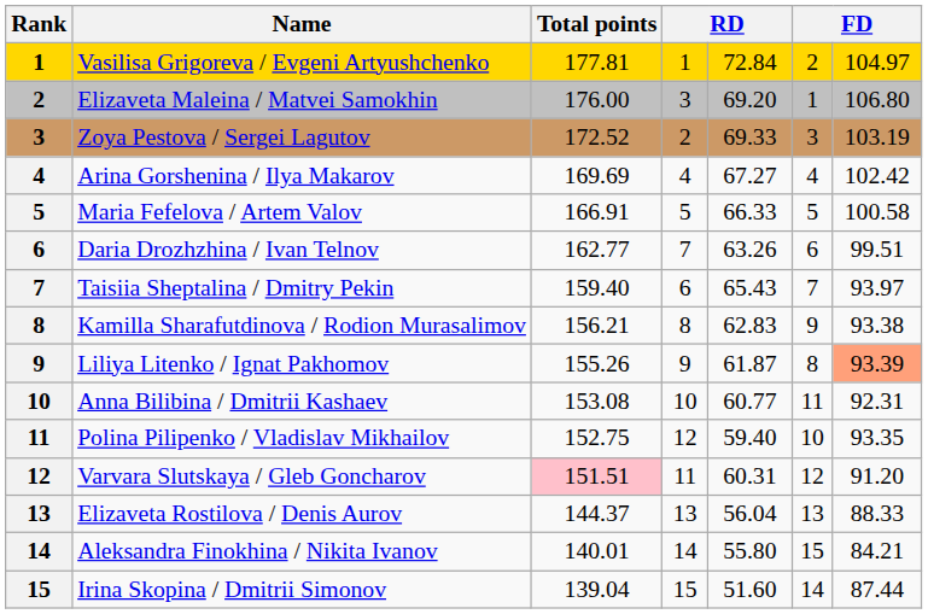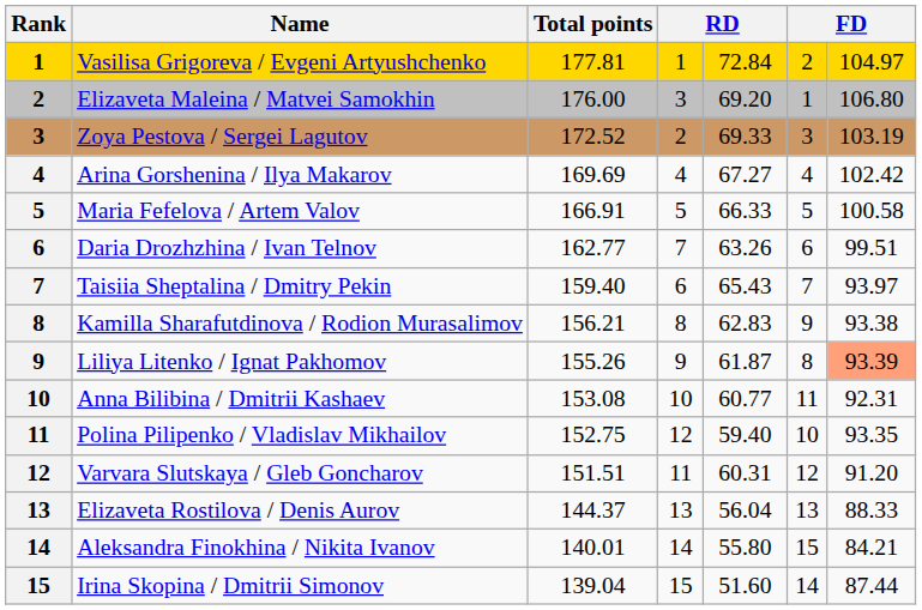Varvara Slutskaya / Gleb Goncharov | Total points: pink background -> no background
